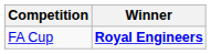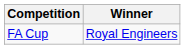FA Cup | Winner: bold -> normal
